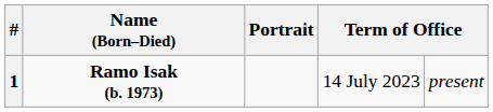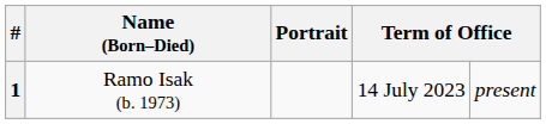1 | Name (Born–Died): bold -> normal
